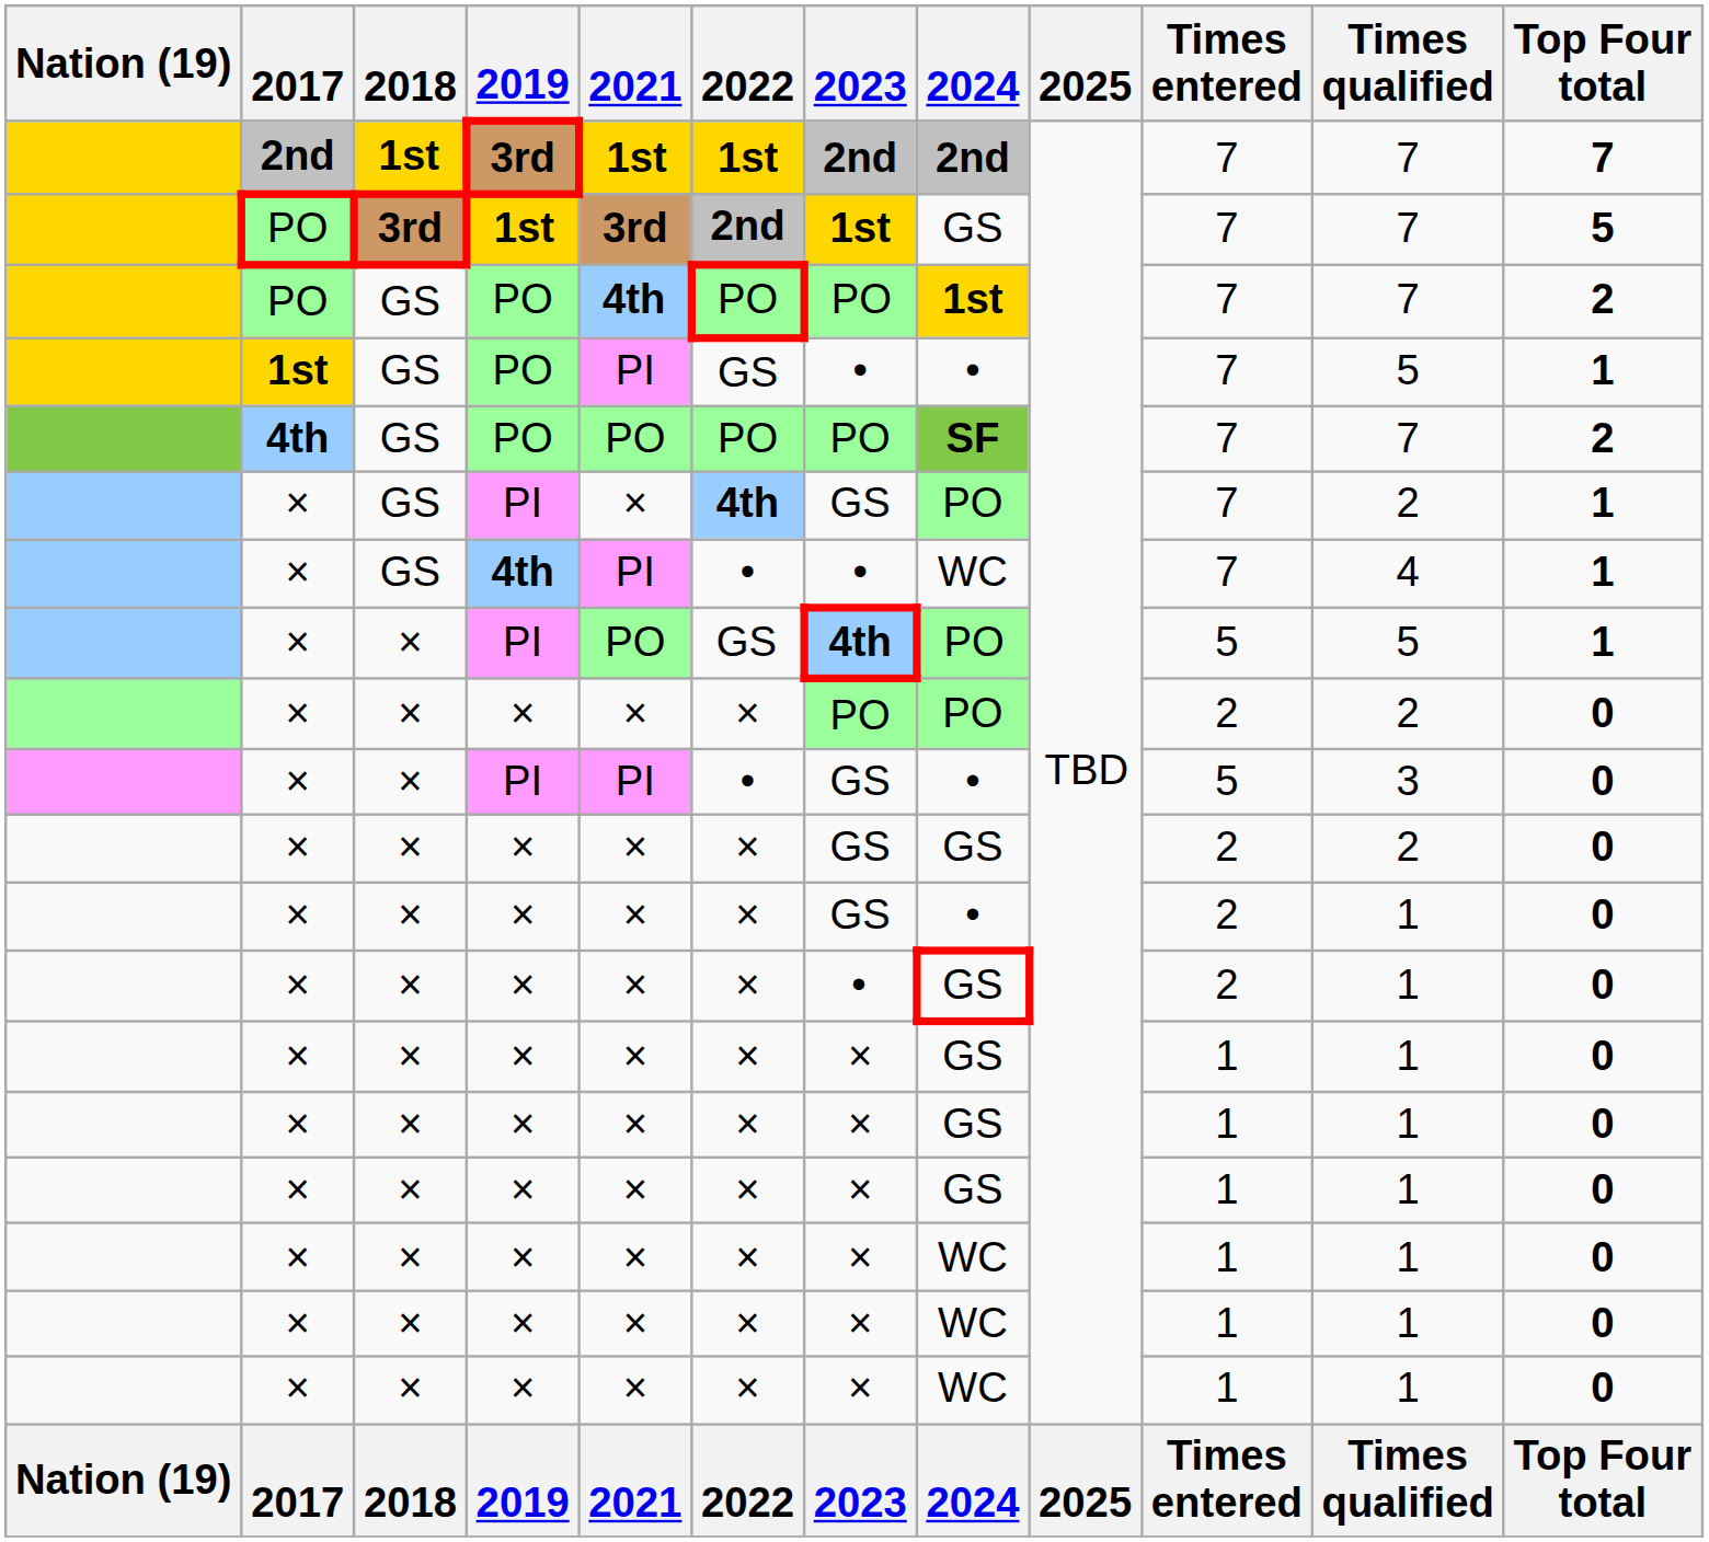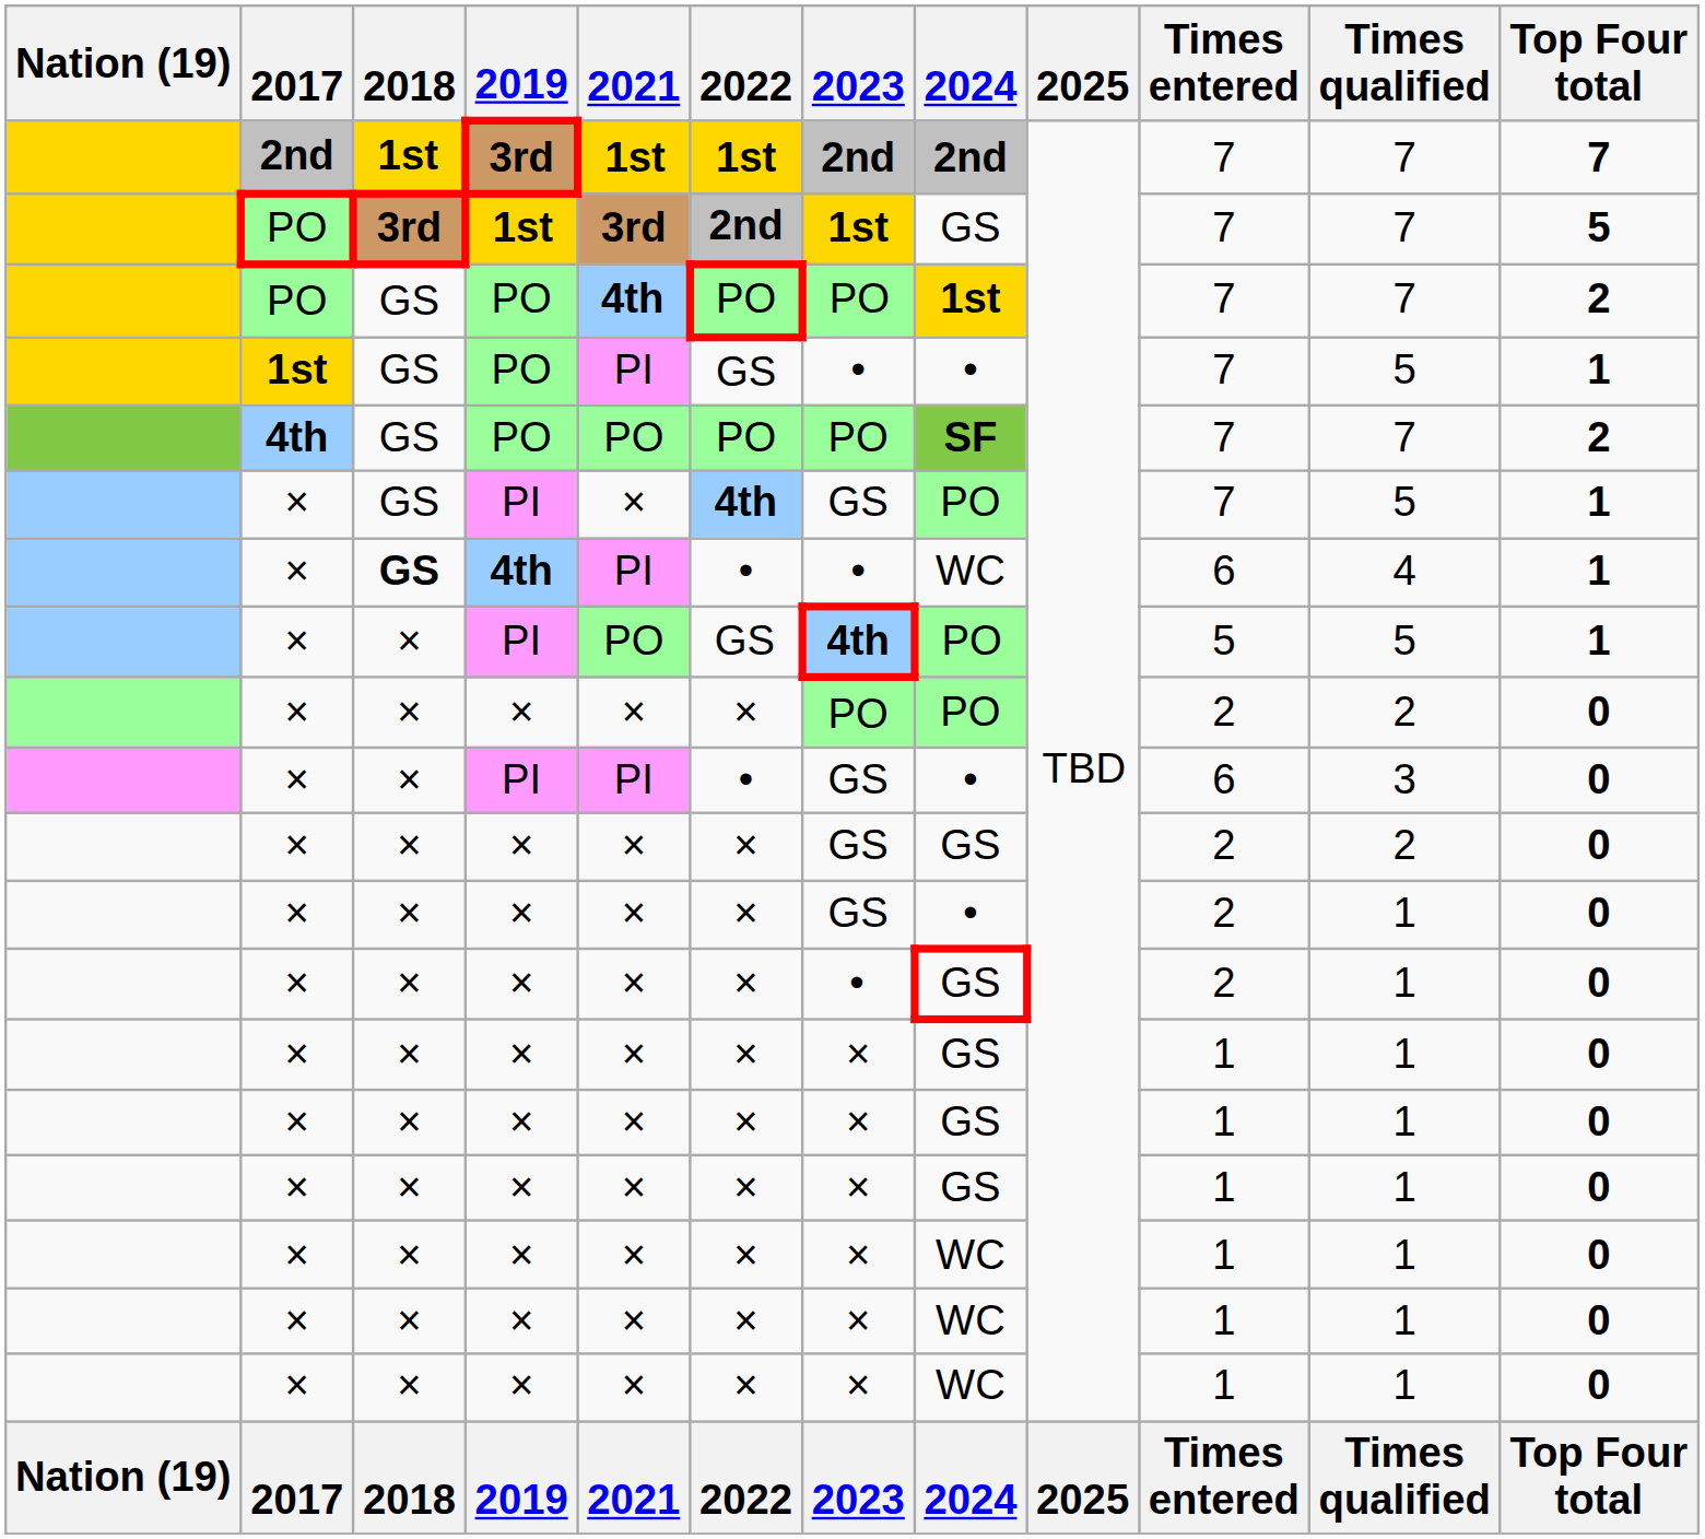row 7 | Times qualified: 2 -> 5
row 8 | 2018: normal -> bold
row 8 | Times entered: 7 -> 6
row 11 | Times entered: 5 -> 6
